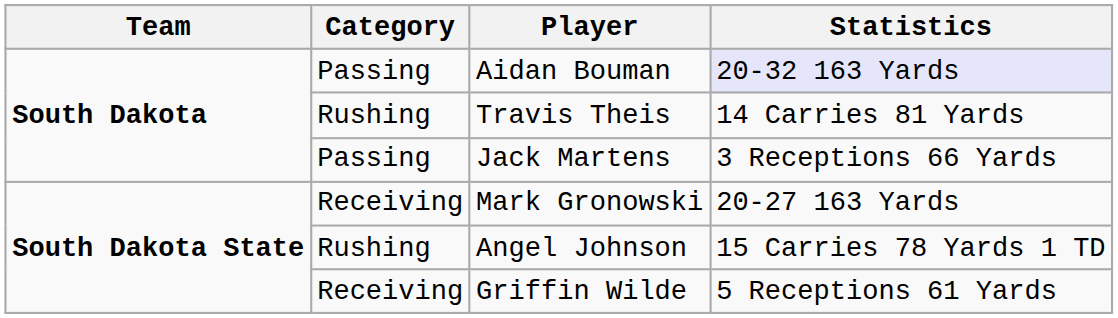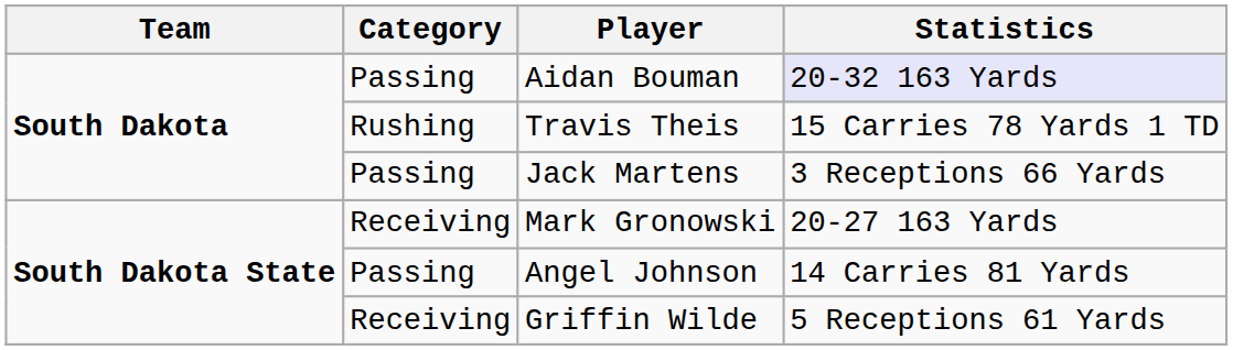Travis Theis | Statistics: 14 Carries 81 Yards -> 15 Carries 78 Yards 1 TD
Angel Johnson | Category: Rushing -> Passing
Angel Johnson | Statistics: 15 Carries 78 Yards 1 TD -> 14 Carries 81 Yards
